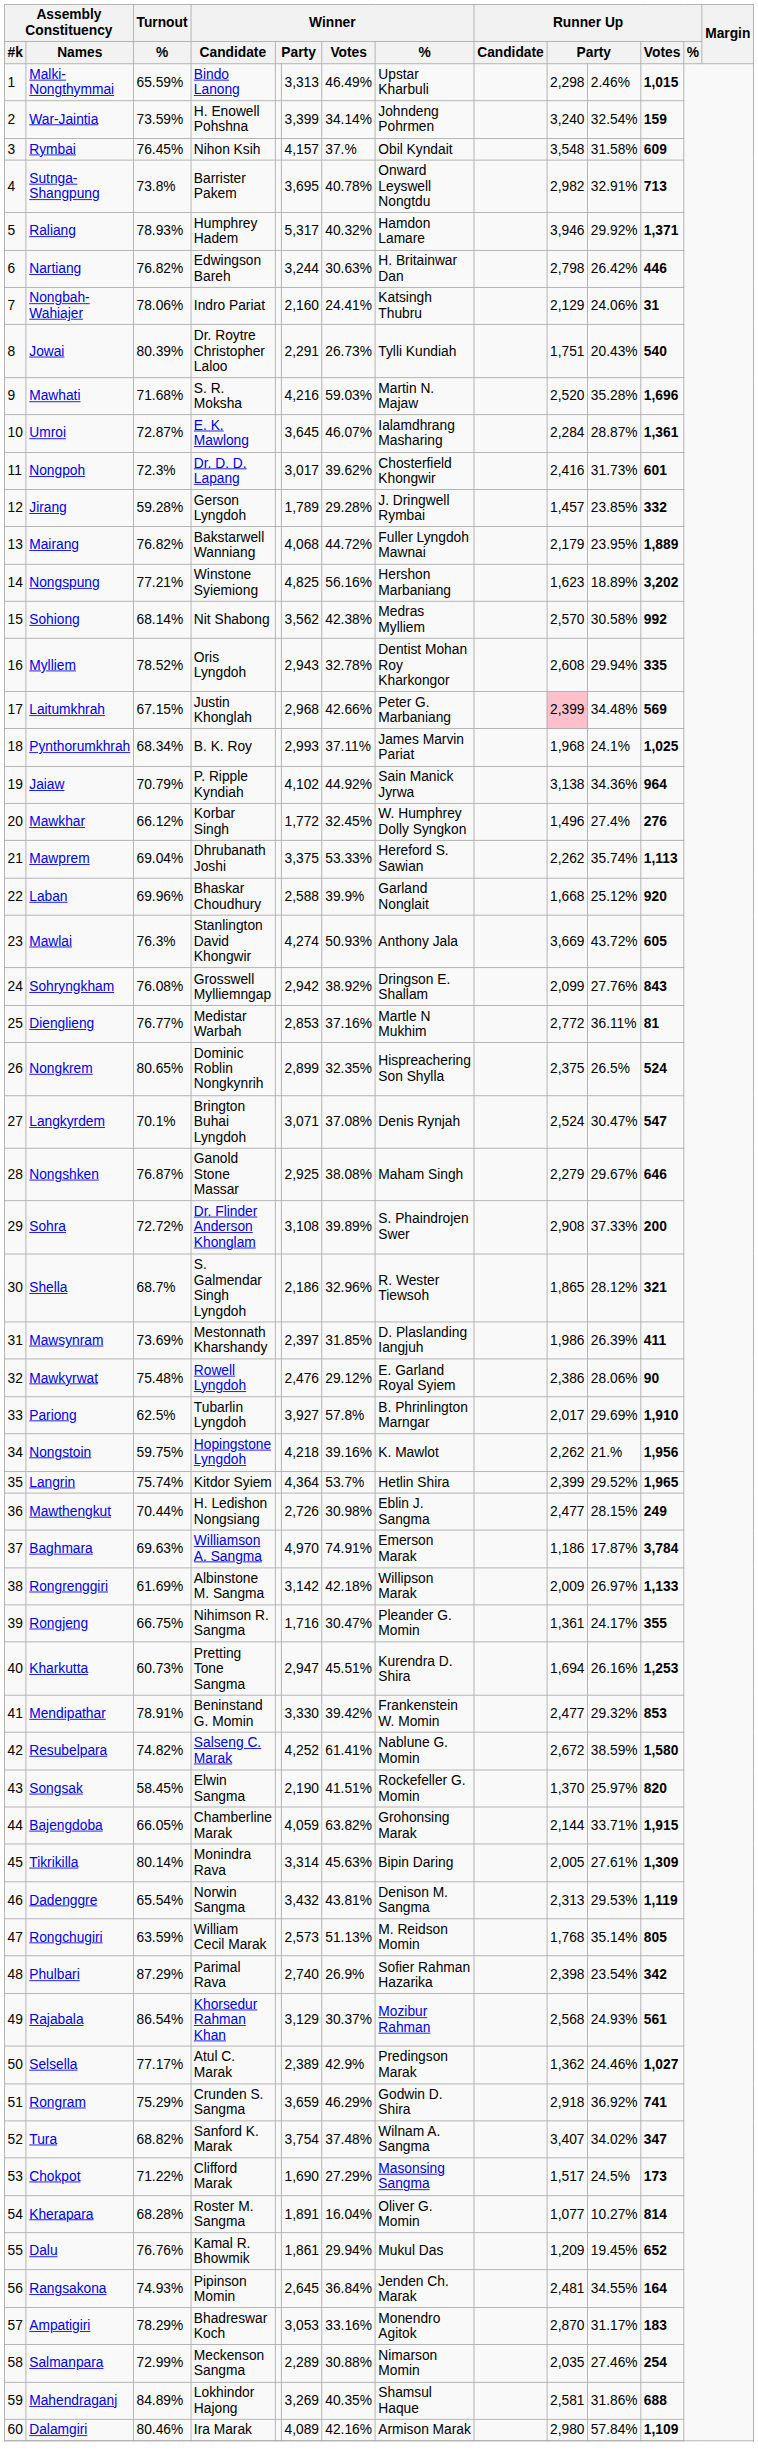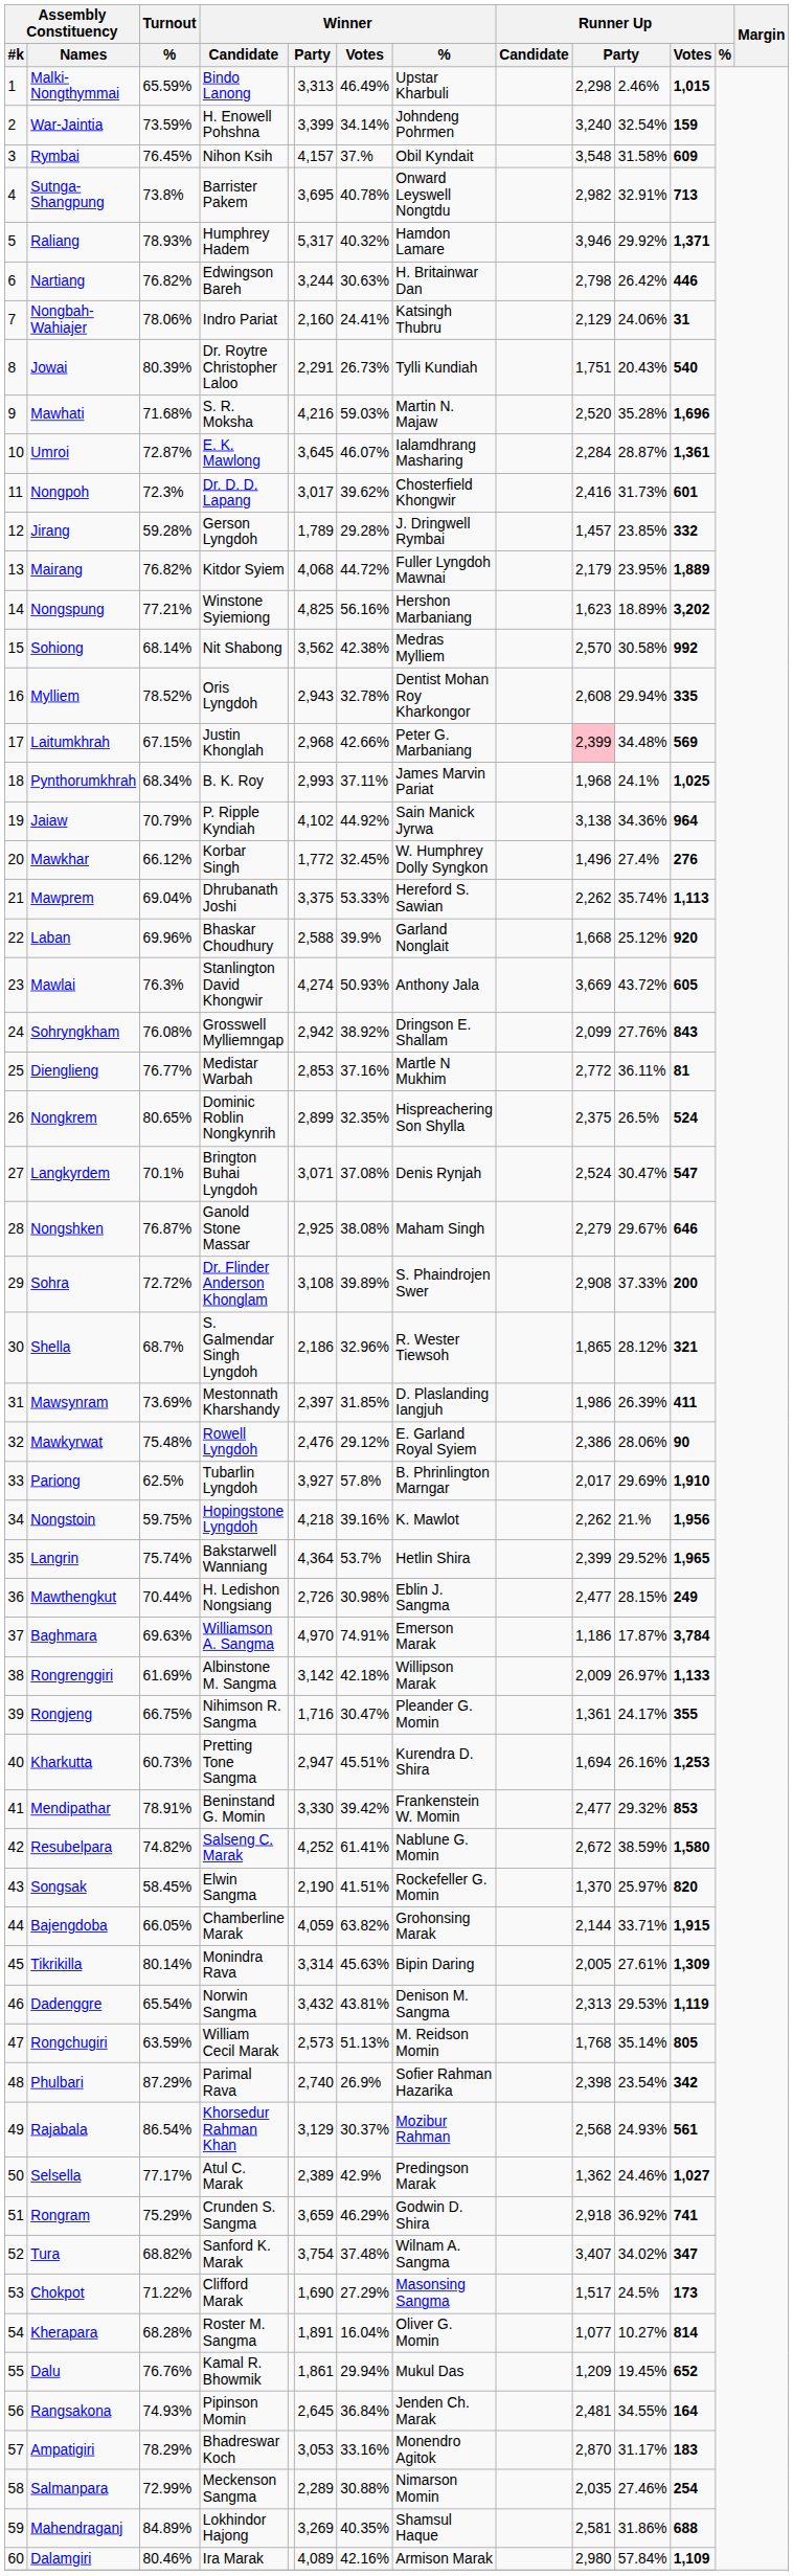Mairang | Winner / Candidate: Bakstarwell Wanniang -> Kitdor Syiem
Langrin | Winner / Candidate: Kitdor Syiem -> Bakstarwell Wanniang
